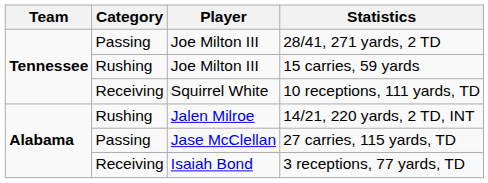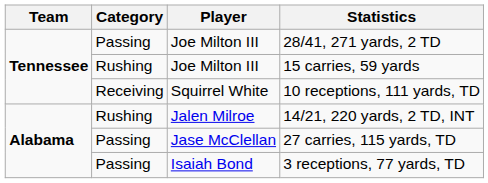3 receptions, 77 yards, TD | Category: Receiving -> Passing
